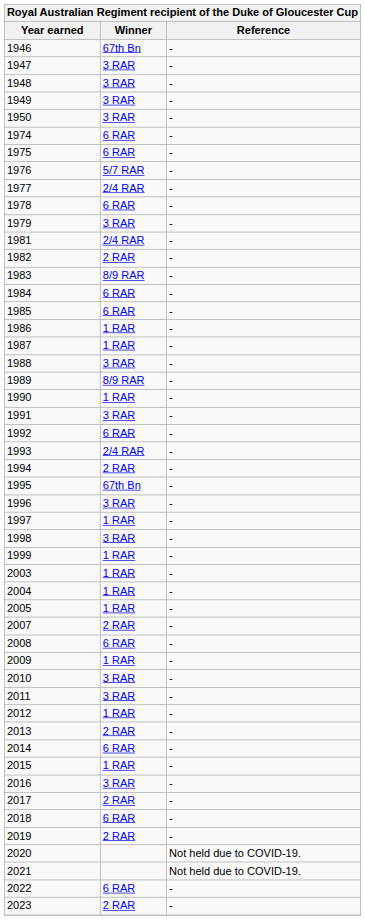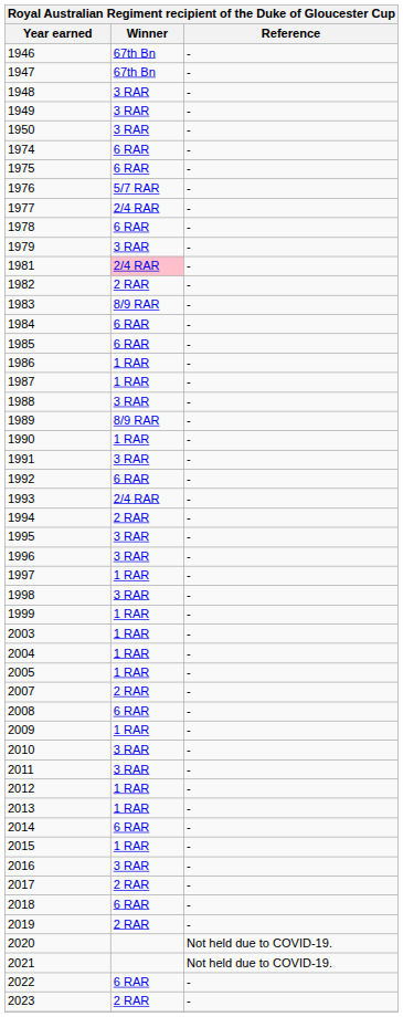1947 | Winner: 3 RAR -> 67th Bn
1981 | Winner: no background -> pink background
1995 | Winner: 67th Bn -> 3 RAR
2013 | Winner: 2 RAR -> 1 RAR
